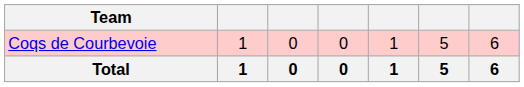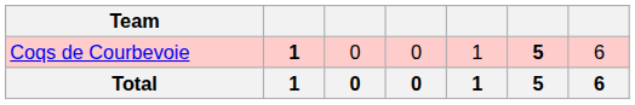Coqs de Courbevoie | column 2: normal -> bold
Coqs de Courbevoie | column 6: normal -> bold
